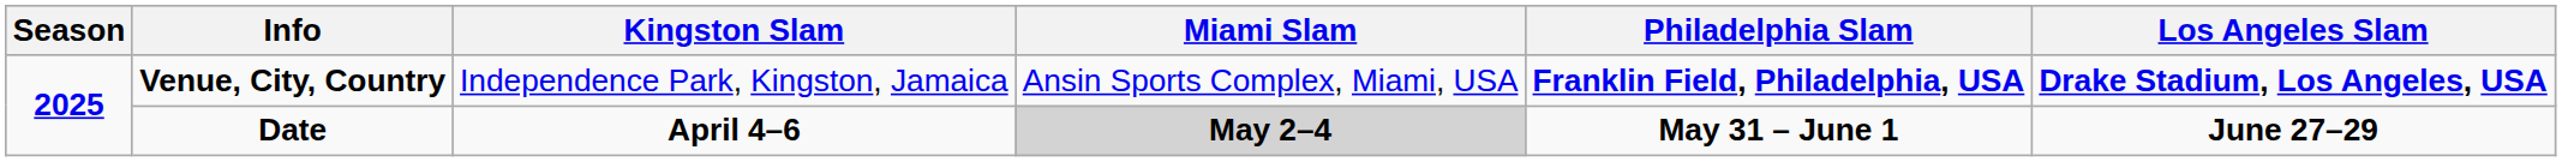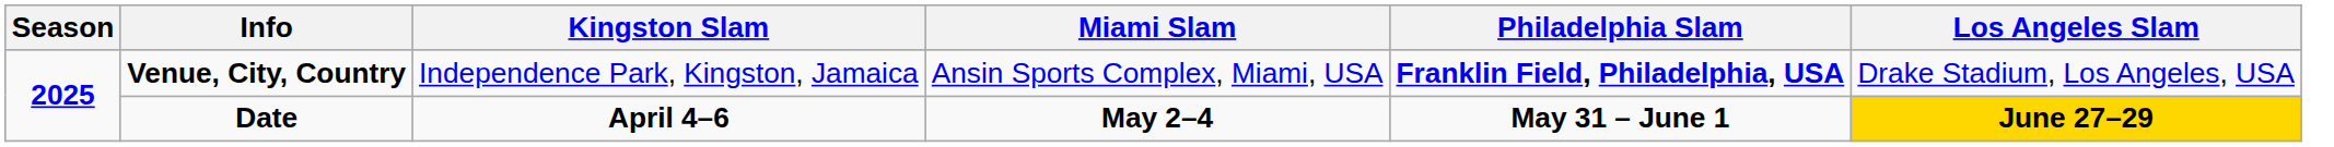Venue, City, Country | Los Angeles Slam: bold -> normal
Date | Miami Slam: lightgrey background -> no background
Date | Los Angeles Slam: no background -> gold background
